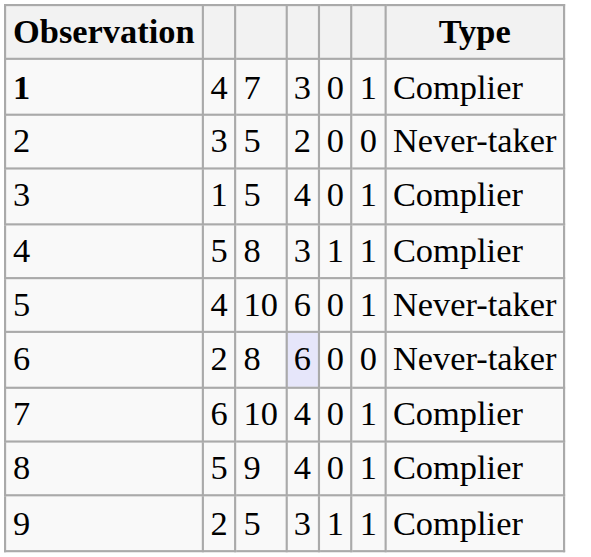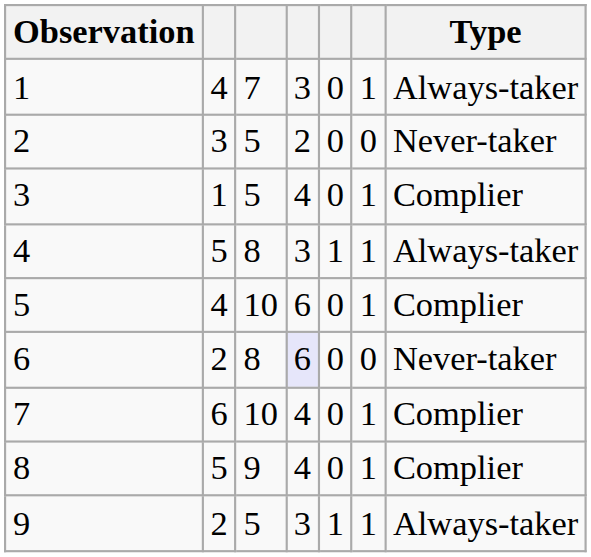row 2 | Observation: bold -> normal
row 2 | Type: Complier -> Always-taker
row 5 | Type: Complier -> Always-taker
row 6 | Type: Never-taker -> Complier
row 10 | Type: Complier -> Always-taker
